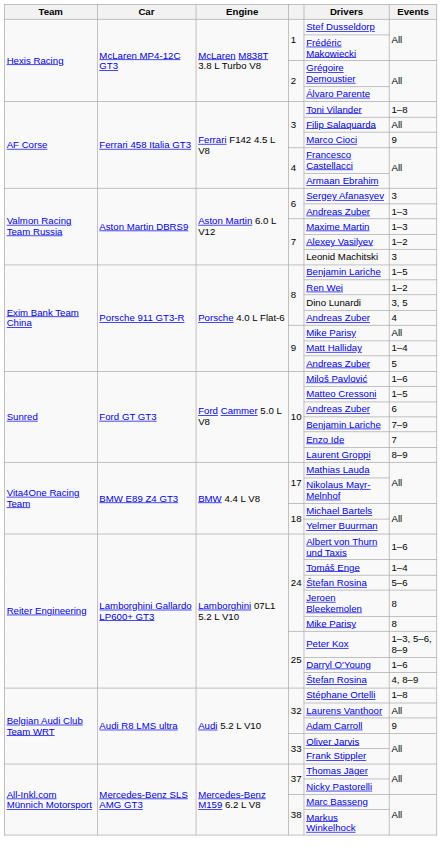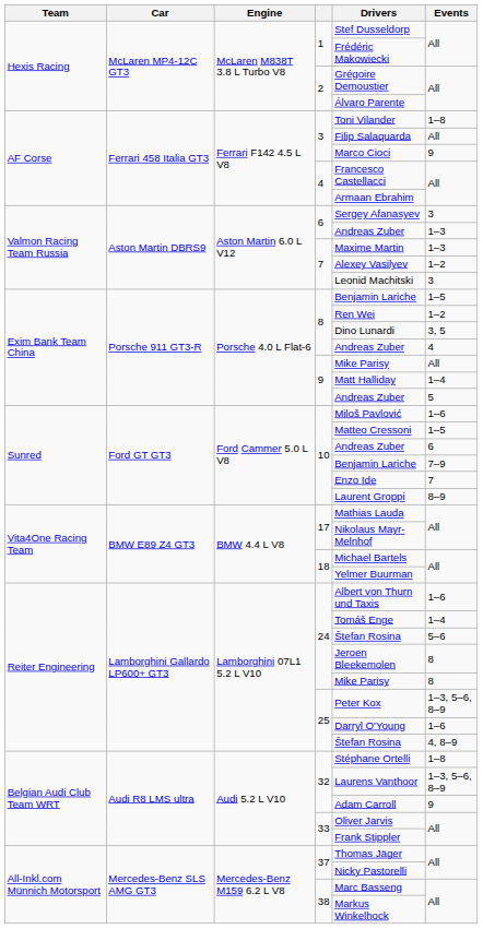row 42 | Events: All -> 1–3, 5–6, 8–9
